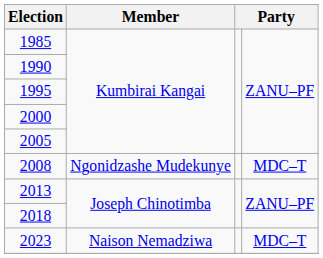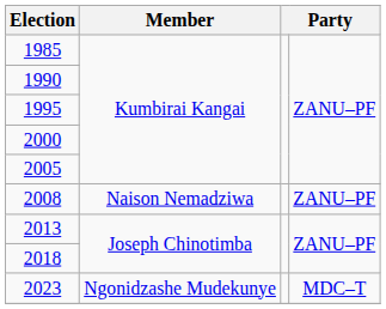2008 | Member: Ngonidzashe Mudekunye -> Naison Nemadziwa
2008 | column 4: MDC–T -> ZANU–PF
2023 | Member: Naison Nemadziwa -> Ngonidzashe Mudekunye
